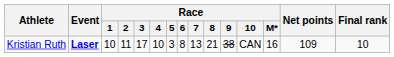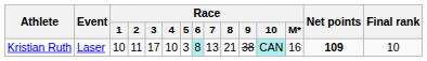Kristian Ruth | Event: bold -> normal
Kristian Ruth | Race / 6: no background -> paleturquoise background
Kristian Ruth | Race / 10: no background -> paleturquoise background
Kristian Ruth | Net points: normal -> bold
